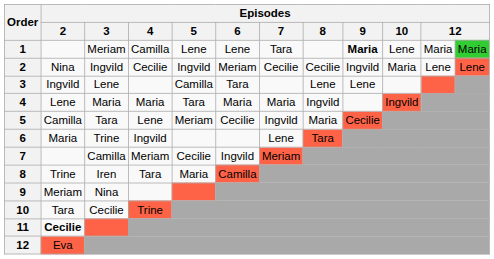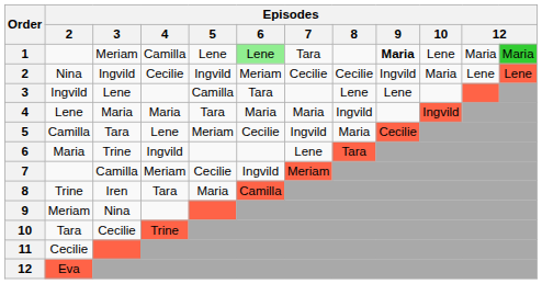1 | Episodes / 6: no background -> lightgreen background
11 | Episodes / 2: bold -> normal
